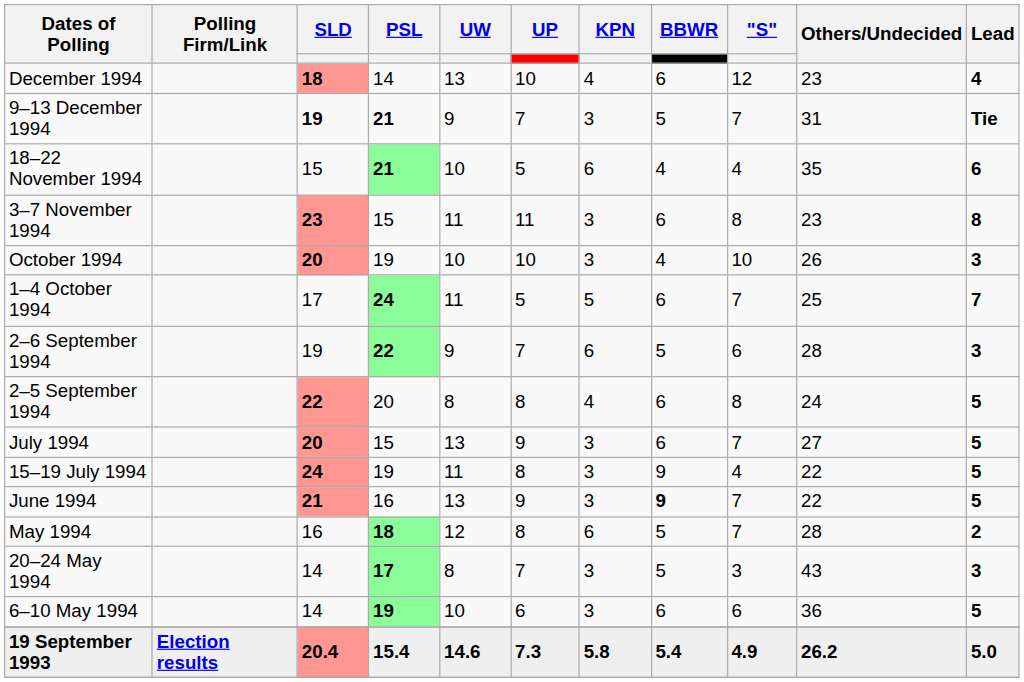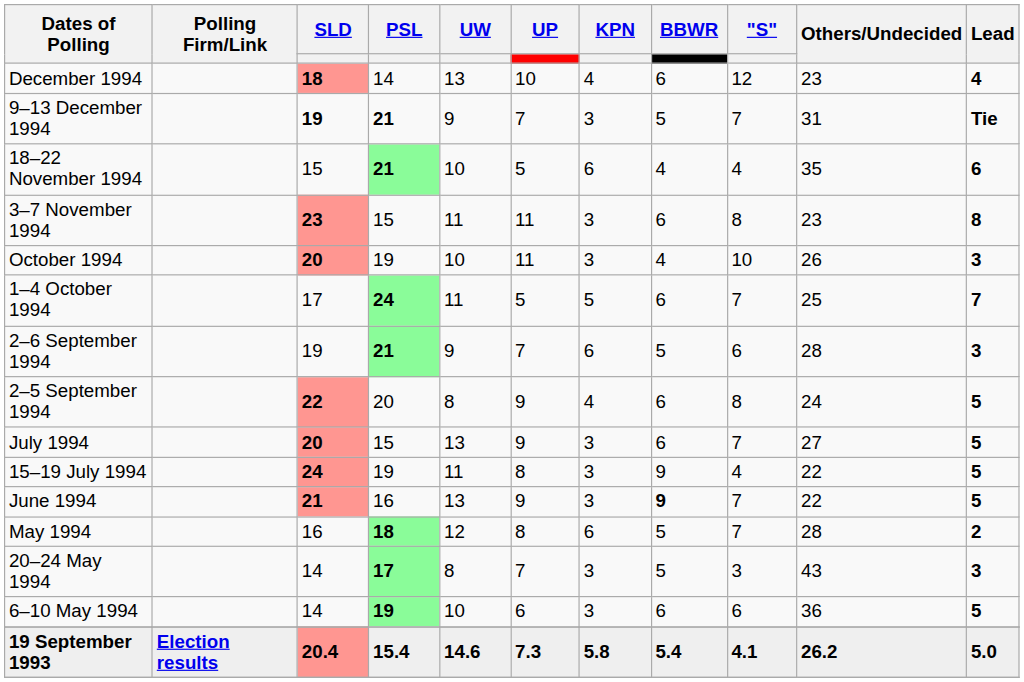October 1994 | UP: 10 -> 11
2–6 September 1994 | PSL: 22 -> 21
2–5 September 1994 | UP: 8 -> 9
19 September 1993 | "S": 4.9 -> 4.1
